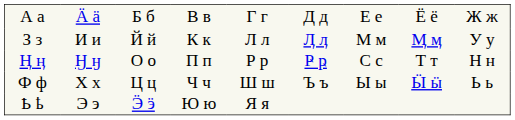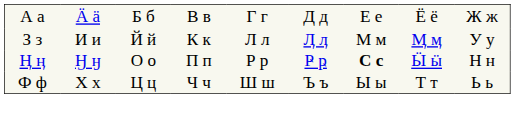Ӊ ӊ | column 7: normal -> bold
Ӊ ӊ | column 8: Т т -> Ӹ ӹ
Ф ф | column 8: Ӹ ӹ -> Т т
- row: Ҍ ҍ | Э э | Ӭ ӭ | Ю ю | Я я
